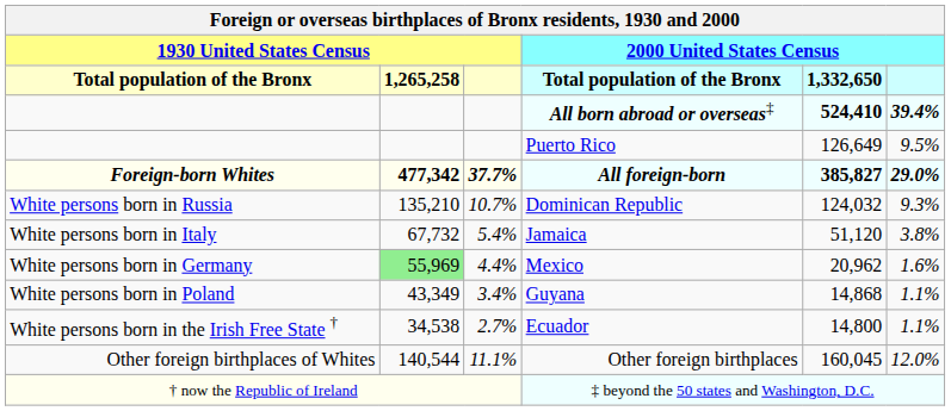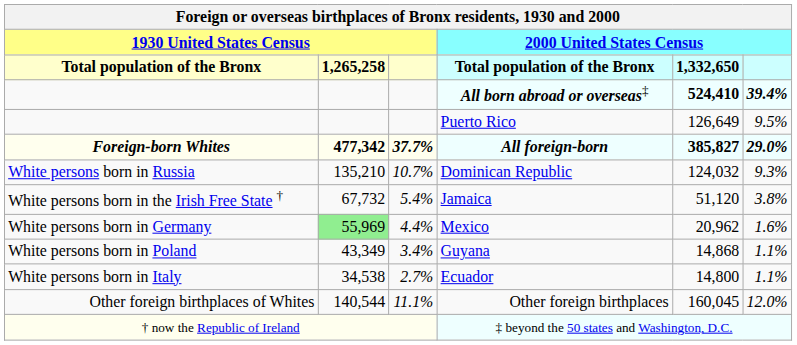Jamaica | column 1: White persons born in Italy -> White persons born in the Irish Free State †
Ecuador | column 1: White persons born in the Irish Free State † -> White persons born in Italy
